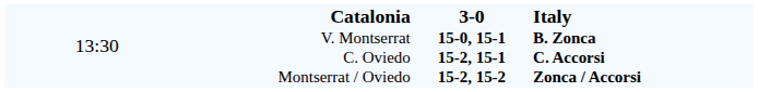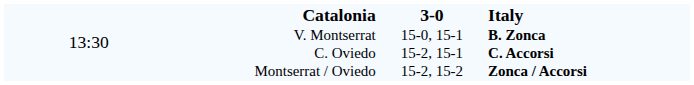V. Montserrat C. Oviedo Montserrat / Oviedo | column 3: bold -> normal
